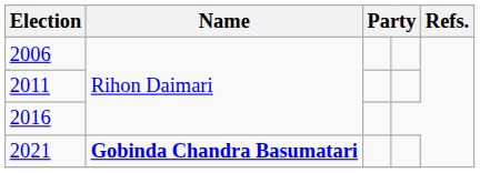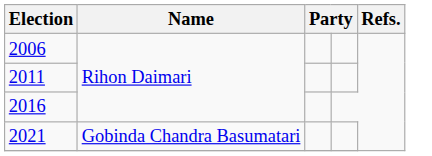2021 | Name: bold -> normal
